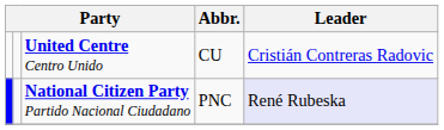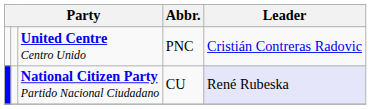United Centre Centro Unido | Abbr.: CU -> PNC
National Citizen Party Partido Nacional Ciudadano | Abbr.: PNC -> CU
